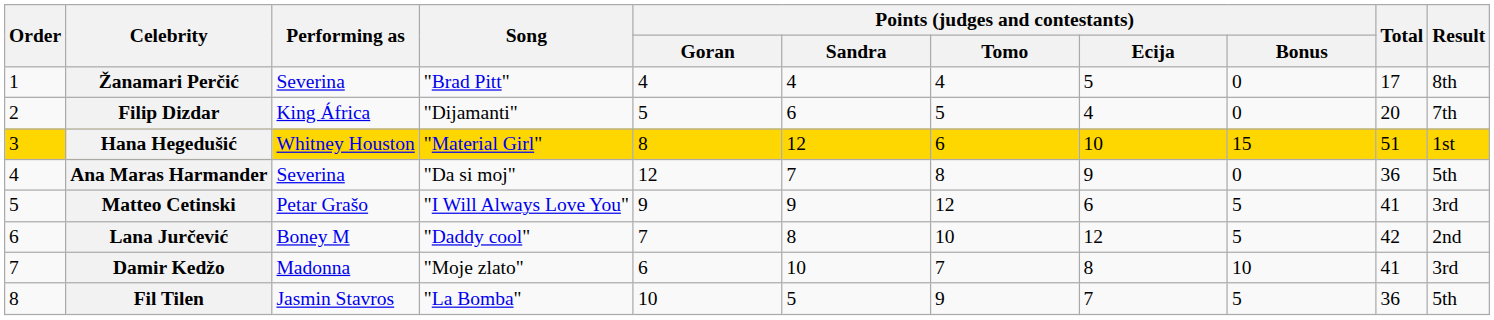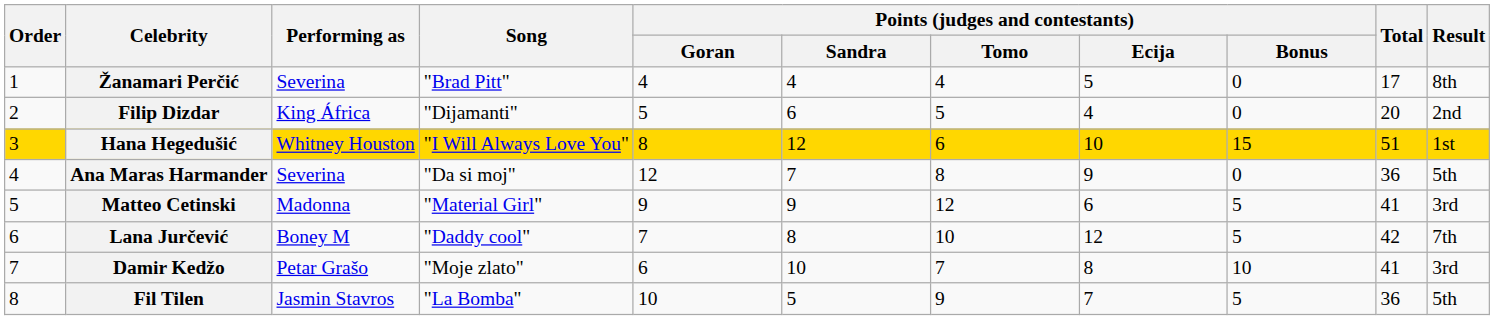Filip Dizdar | Result: 7th -> 2nd
Hana Hegedušić | Song: "Material Girl" -> "I Will Always Love You"
Matteo Cetinski | Performing as: Petar Grašo -> Madonna
Matteo Cetinski | Song: "I Will Always Love You" -> "Material Girl"
Lana Jurčević | Result: 2nd -> 7th
Damir Kedžo | Performing as: Madonna -> Petar Grašo
